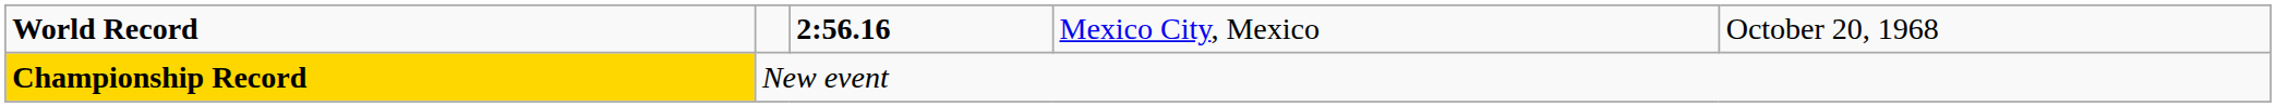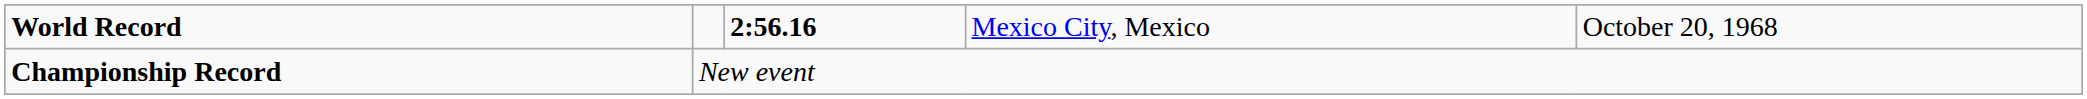Championship Record | column 1: gold background -> no background
